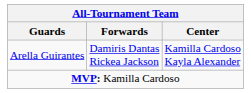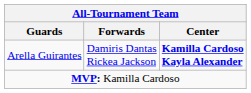Arella Guirantes | Center: normal -> bold
